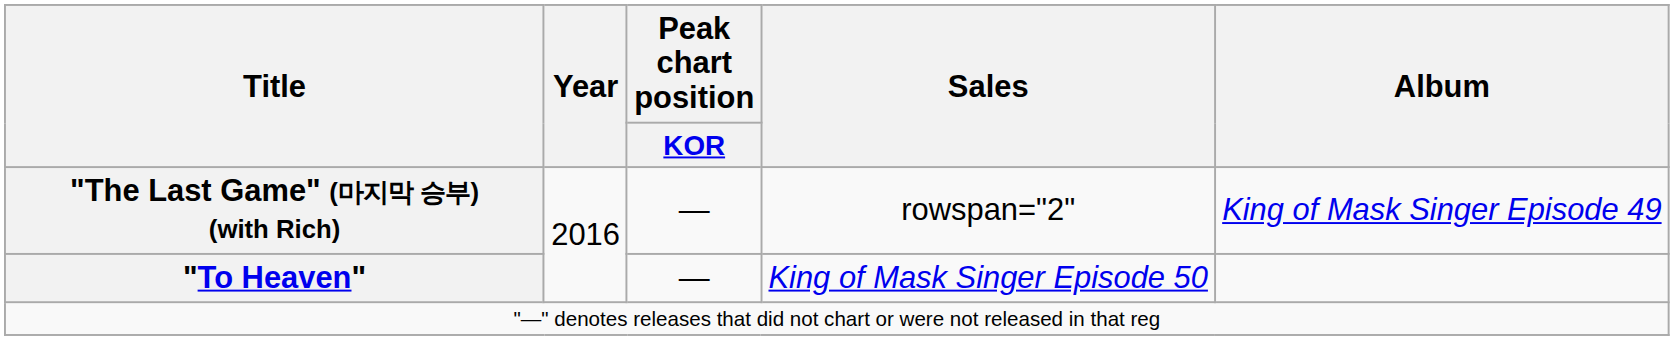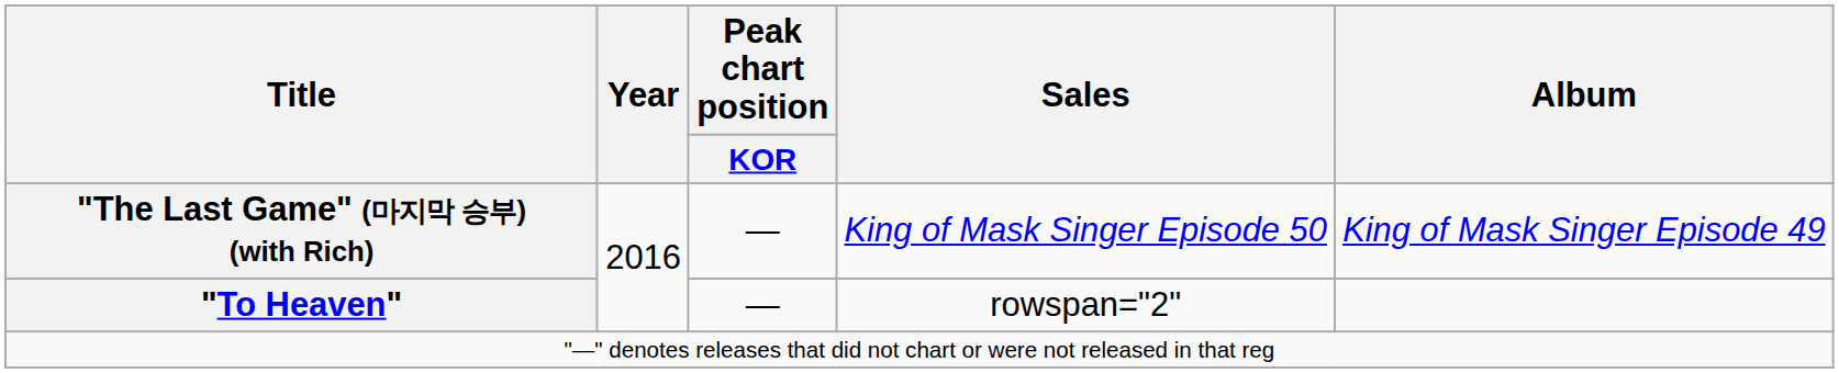"The Last Game" (마지막 승부) (with Rich) | Sales: rowspan="2" -> King of Mask Singer Episode 50
"To Heaven" | Sales: King of Mask Singer Episode 50 -> rowspan="2"
